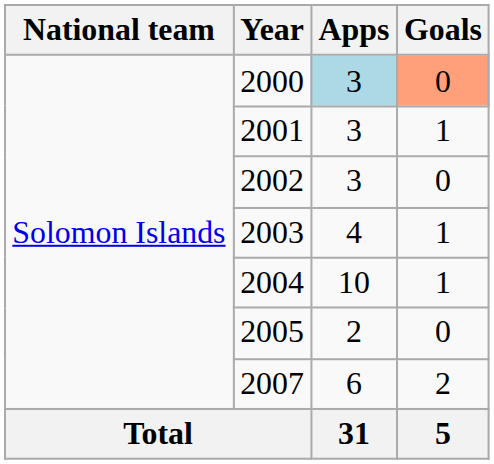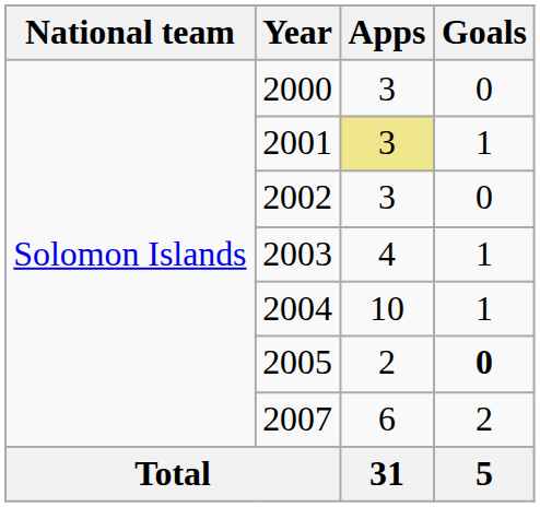2000 | Apps: lightblue background -> no background
2000 | Goals: lightsalmon background -> no background
2001 | Apps: no background -> khaki background
2005 | Goals: normal -> bold
